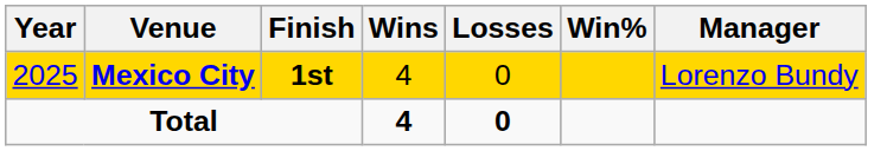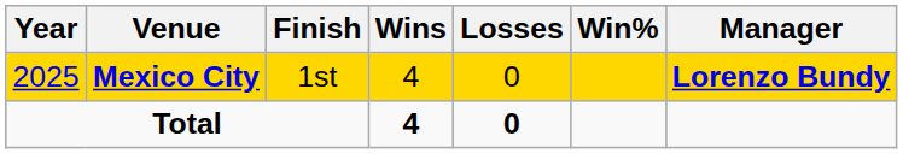2025 | Finish: bold -> normal
2025 | Manager: normal -> bold
